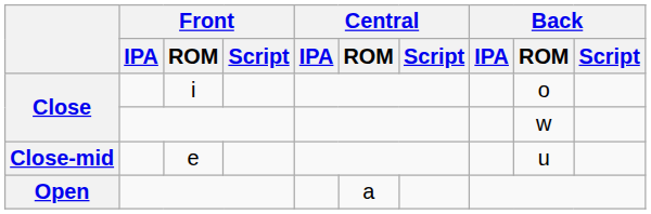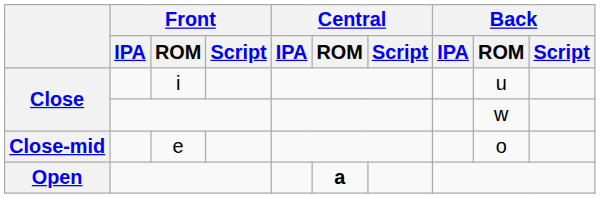Close / i | Back / ROM: o -> u
Close-mid | Back / ROM: u -> o
Open | Central / ROM: normal -> bold
